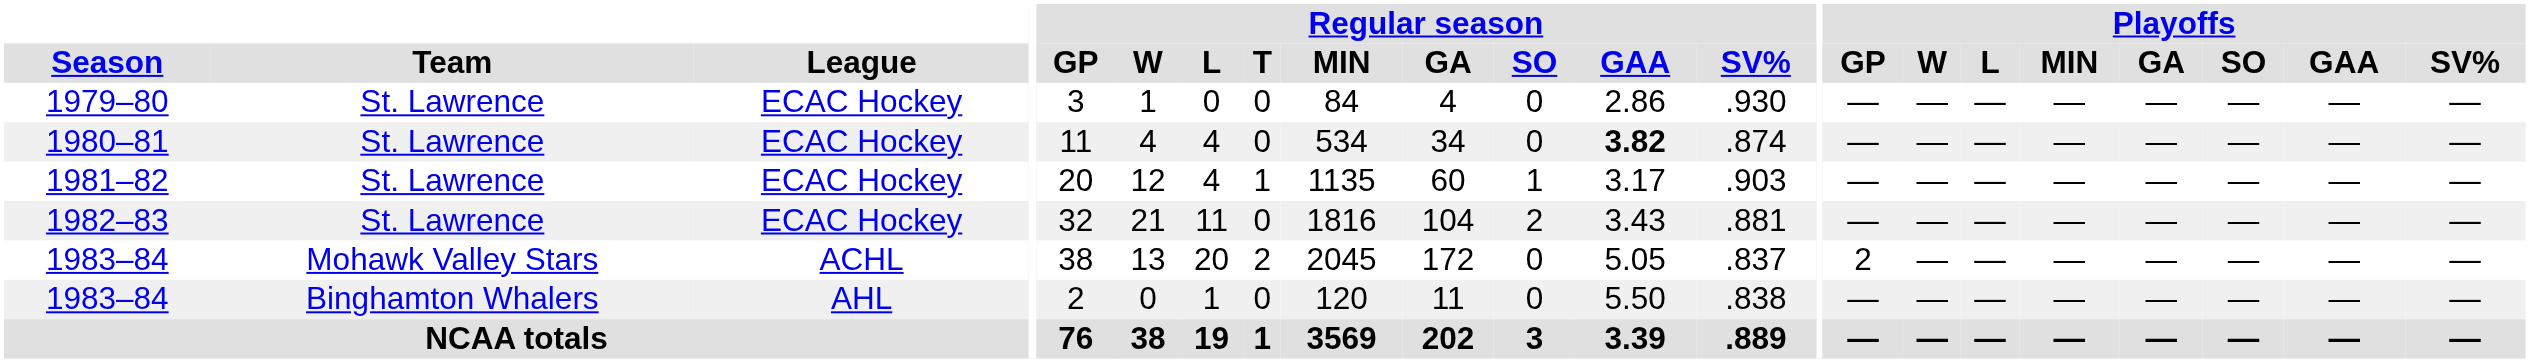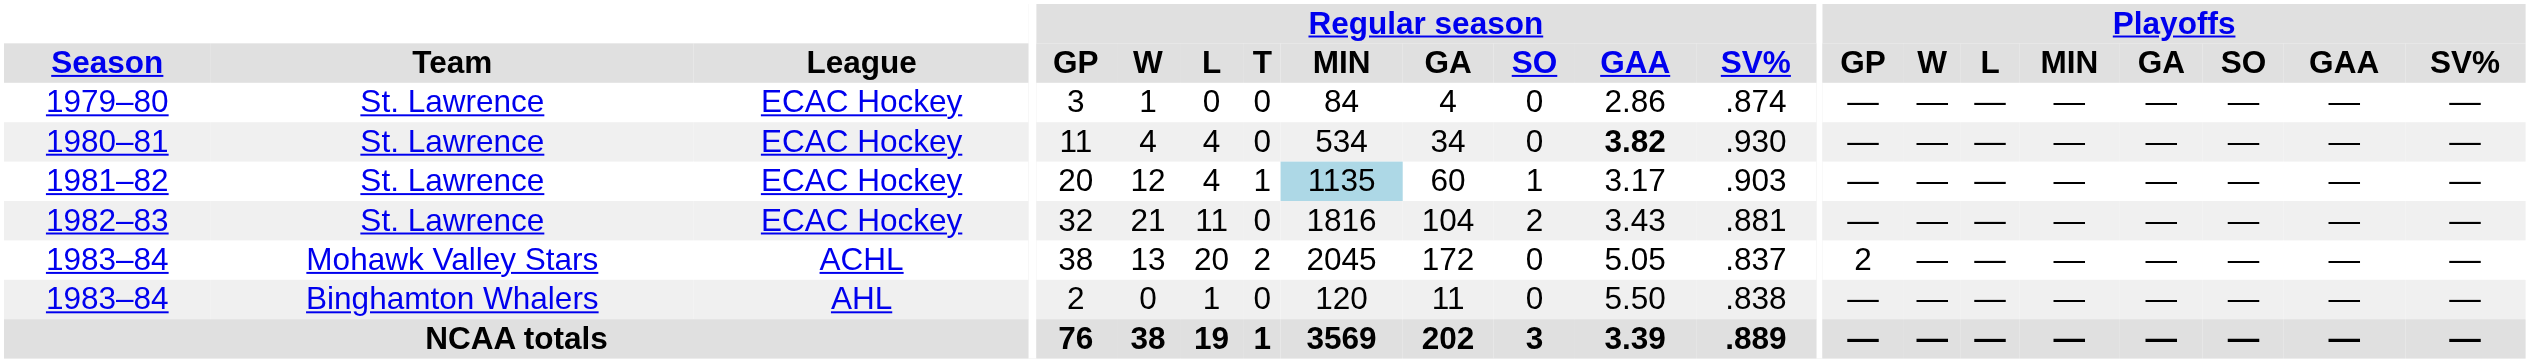1979–80 | Regular season / SV%: .930 -> .874
1980–81 | Regular season / SV%: .874 -> .930
1981–82 | Regular season / MIN: no background -> lightblue background
